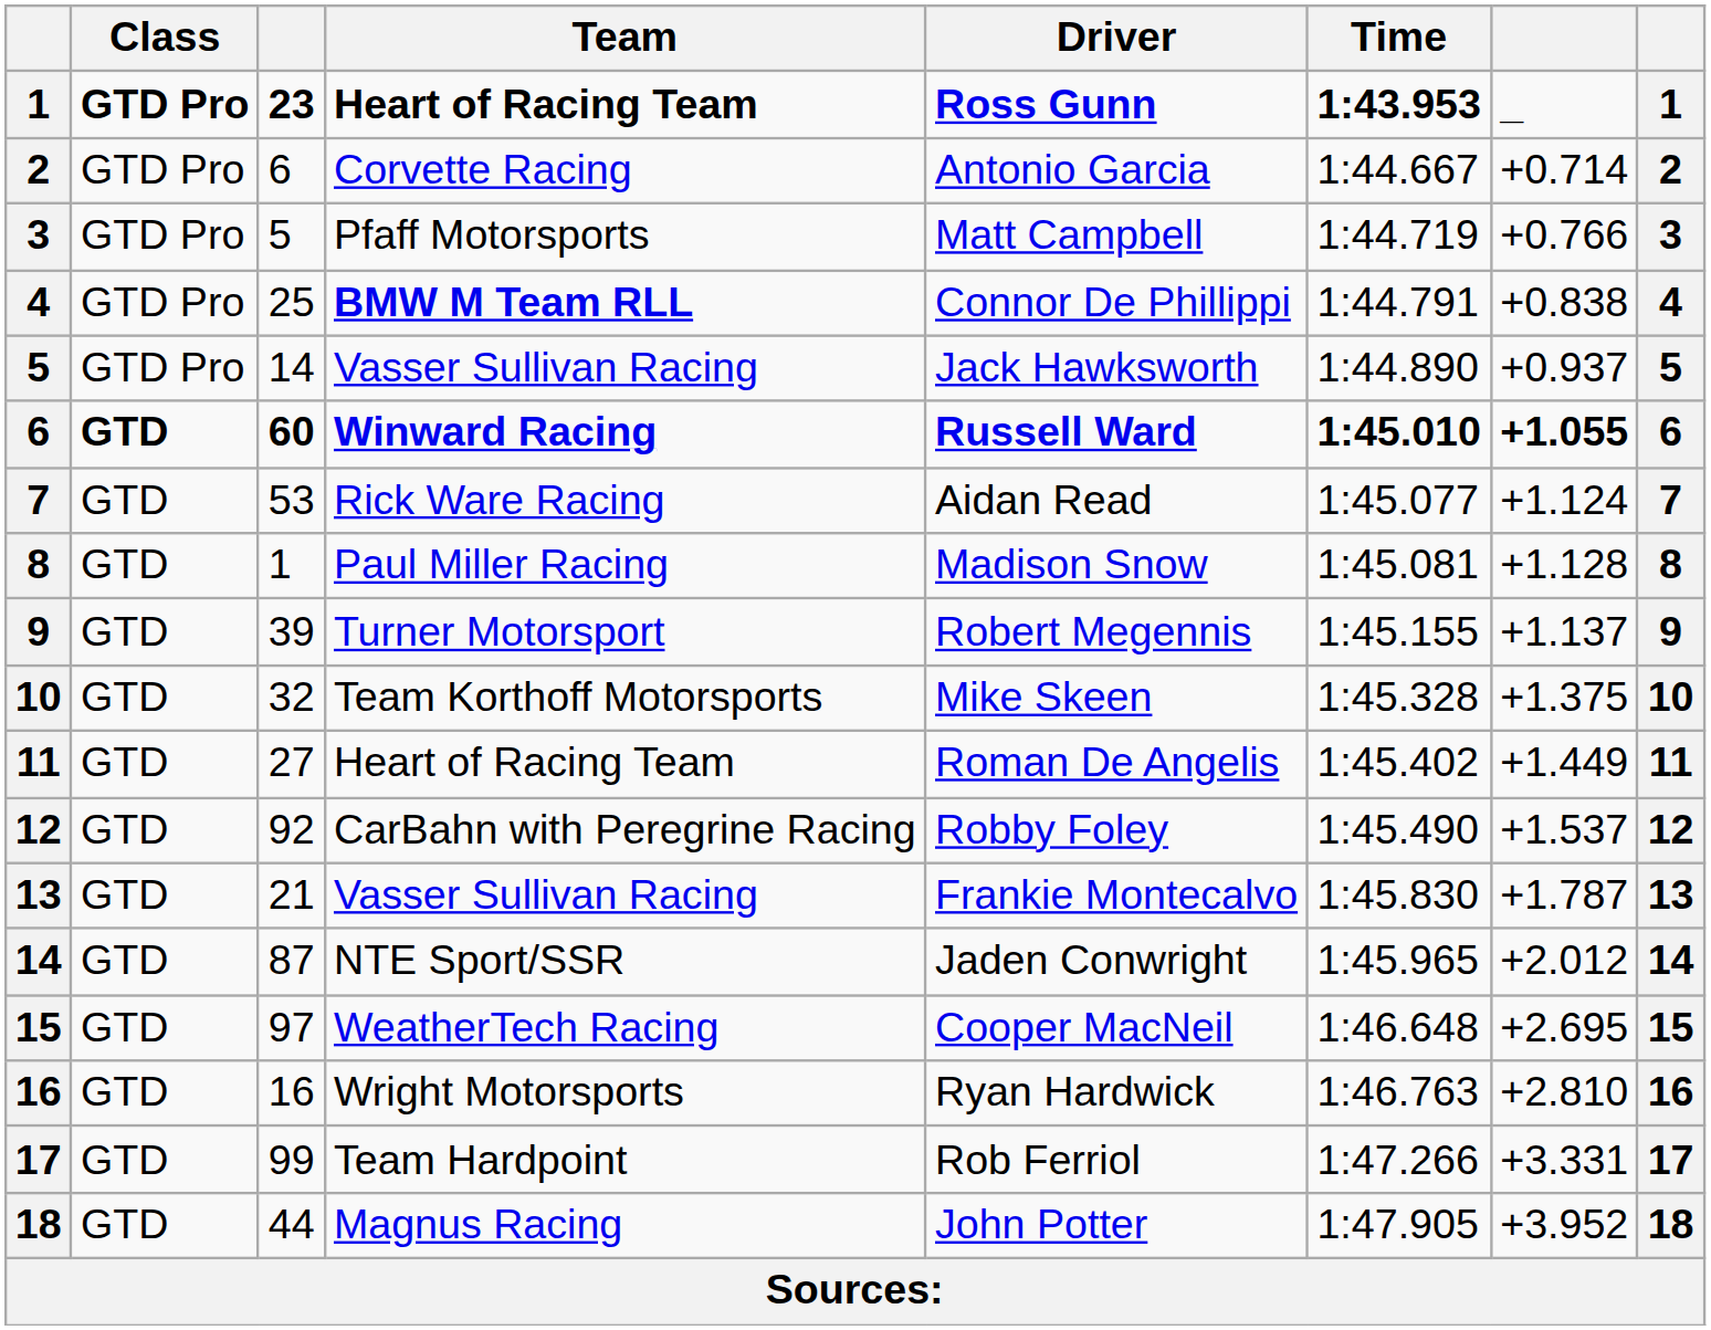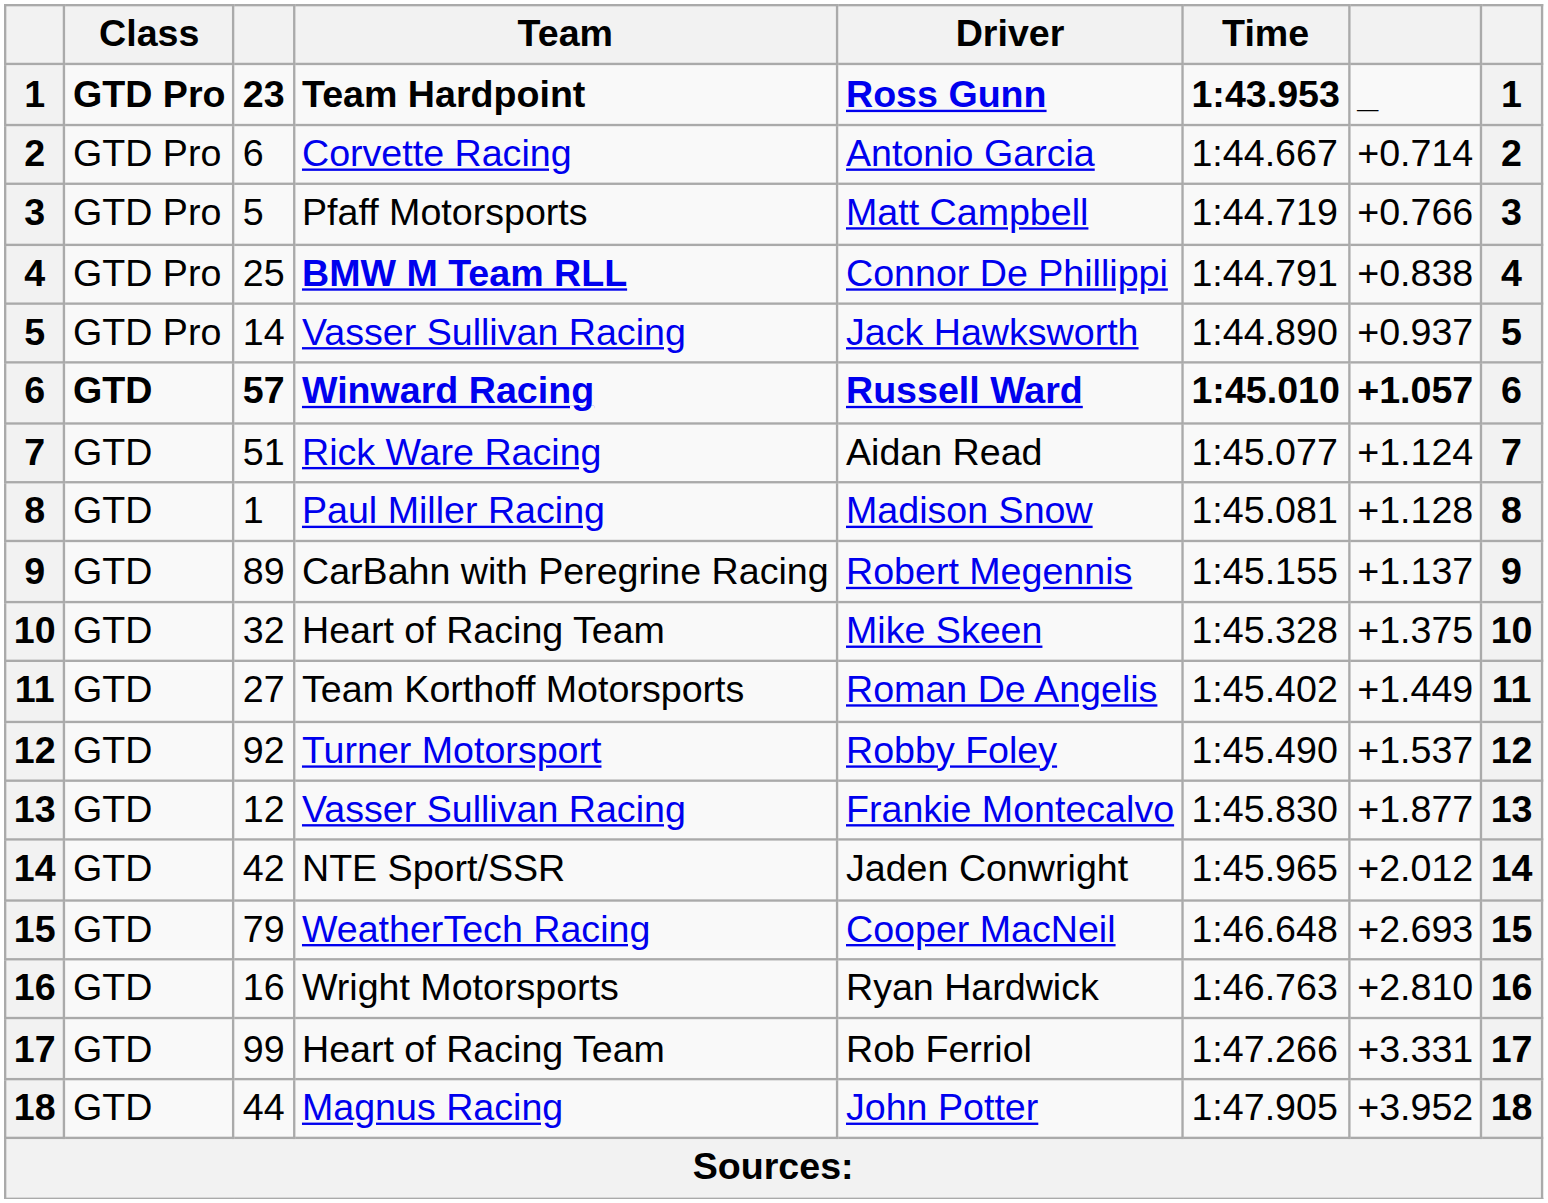row 2 | Team: Heart of Racing Team -> Team Hardpoint
row 7 | column 3: 60 -> 57
row 7 | column 7: +1.055 -> +1.057
row 8 | column 3: 53 -> 51
row 10 | column 3: 39 -> 89
row 10 | Team: Turner Motorsport -> CarBahn with Peregrine Racing
row 11 | Team: Team Korthoff Motorsports -> Heart of Racing Team
row 12 | Team: Heart of Racing Team -> Team Korthoff Motorsports
row 13 | Team: CarBahn with Peregrine Racing -> Turner Motorsport
row 14 | column 3: 21 -> 12
row 14 | column 7: +1.787 -> +1.877
row 15 | column 3: 87 -> 42
row 16 | column 3: 97 -> 79
row 16 | column 7: +2.695 -> +2.693
row 18 | Team: Team Hardpoint -> Heart of Racing Team
